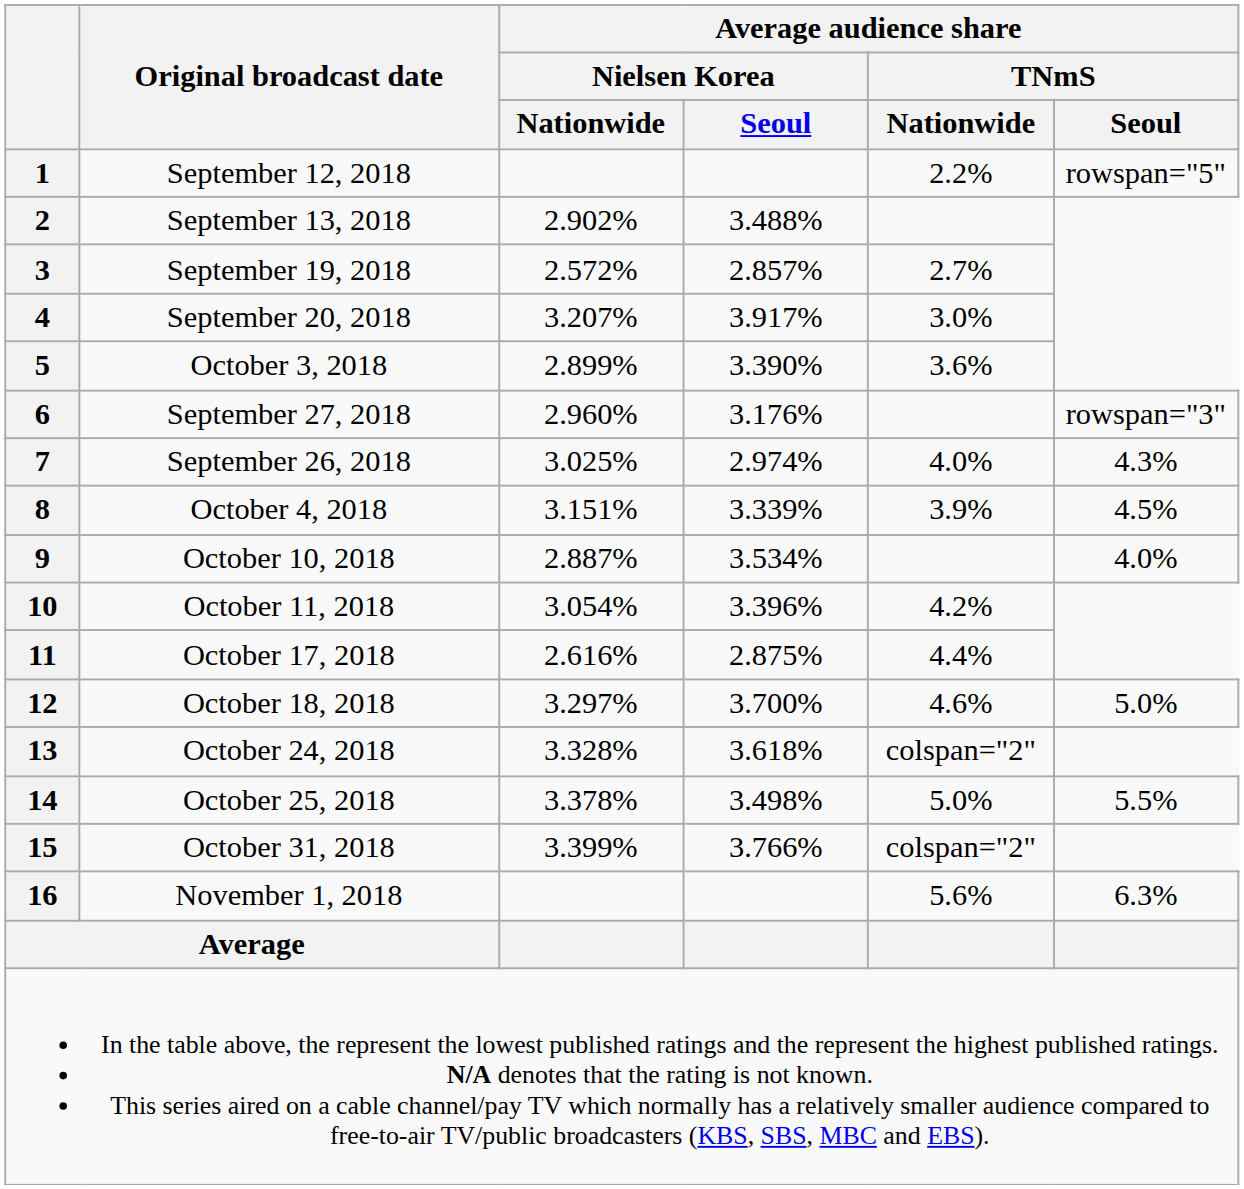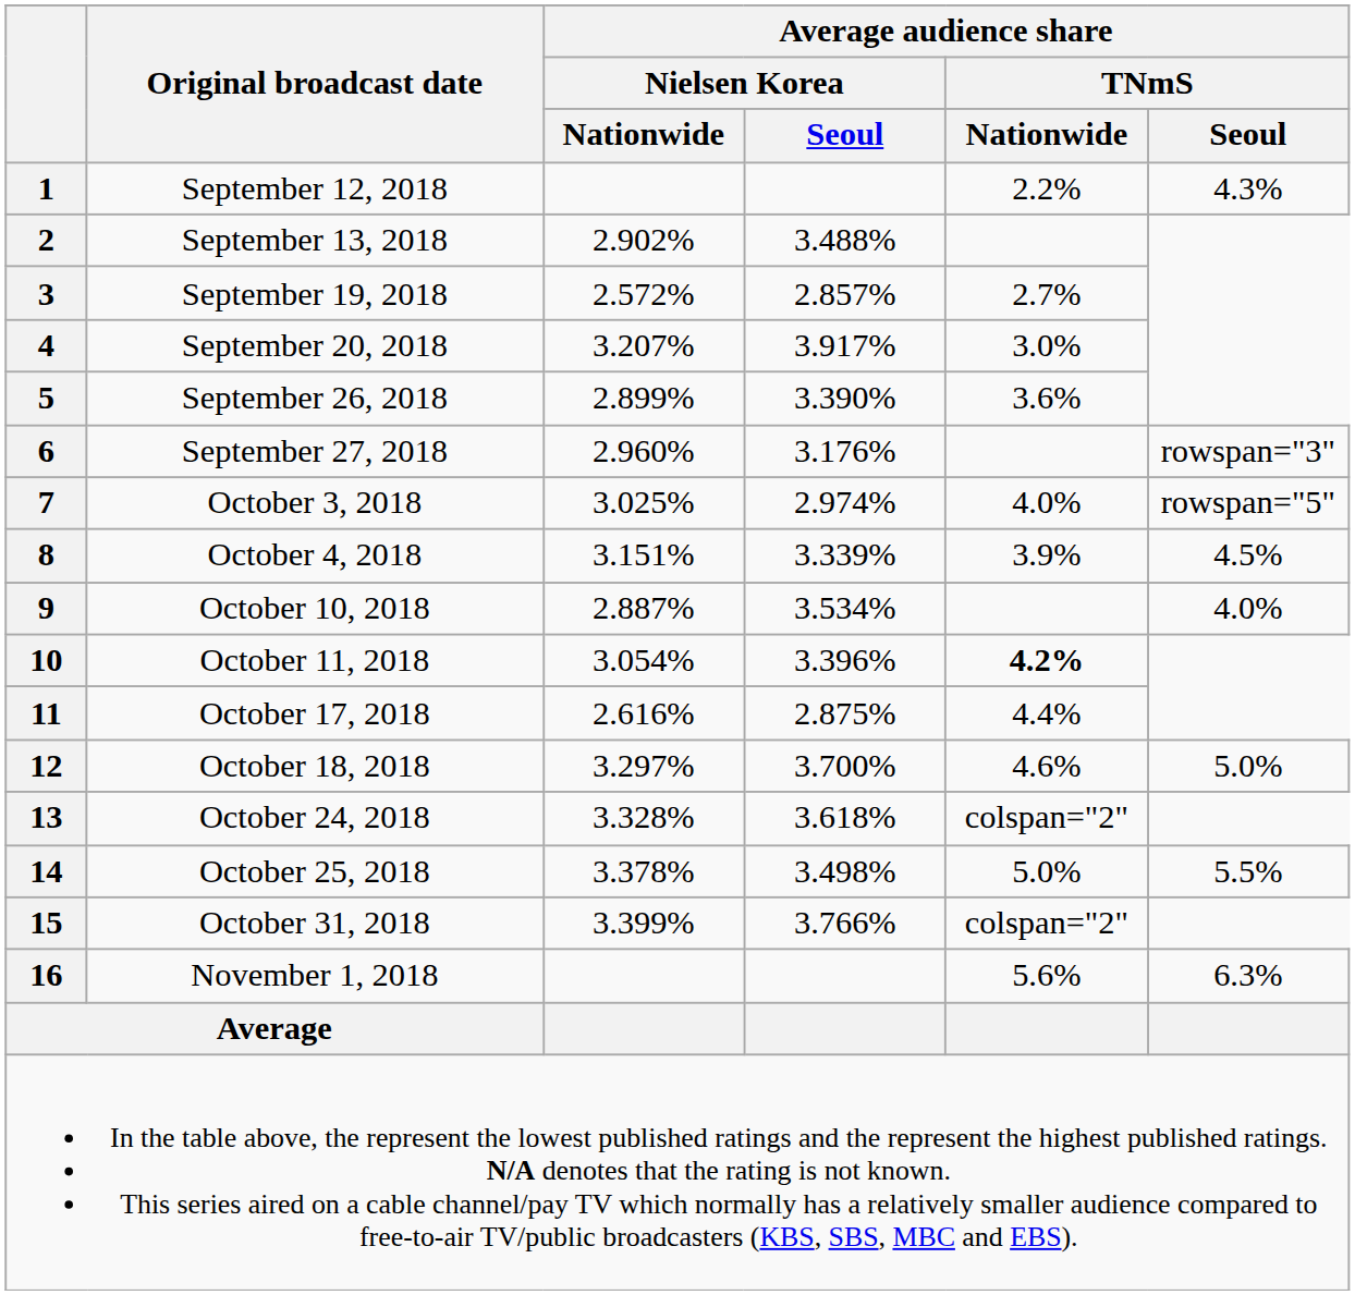1 | Average audience share / TNmS / Seoul: rowspan="5" -> 4.3%
5 | Original broadcast date: October 3, 2018 -> September 26, 2018
7 | Original broadcast date: September 26, 2018 -> October 3, 2018
7 | Average audience share / TNmS / Seoul: 4.3% -> rowspan="5"
10 | Average audience share / TNmS / Nationwide: normal -> bold
